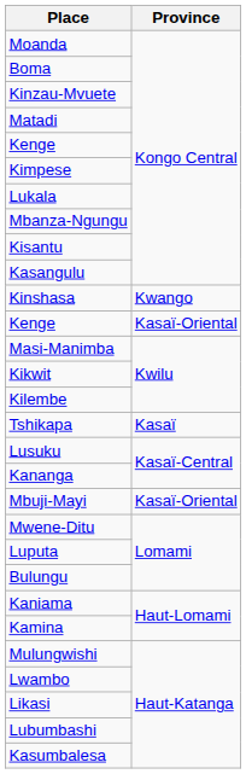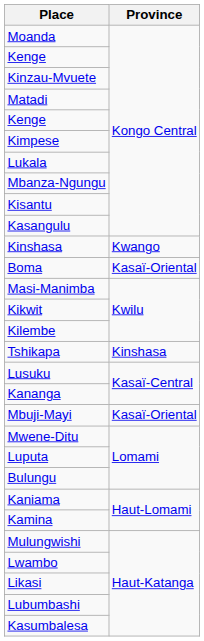row 3 | Place: Boma -> Kenge
row 13 | Place: Kenge -> Boma
row 17 | Province: Kasaï -> Kinshasa
